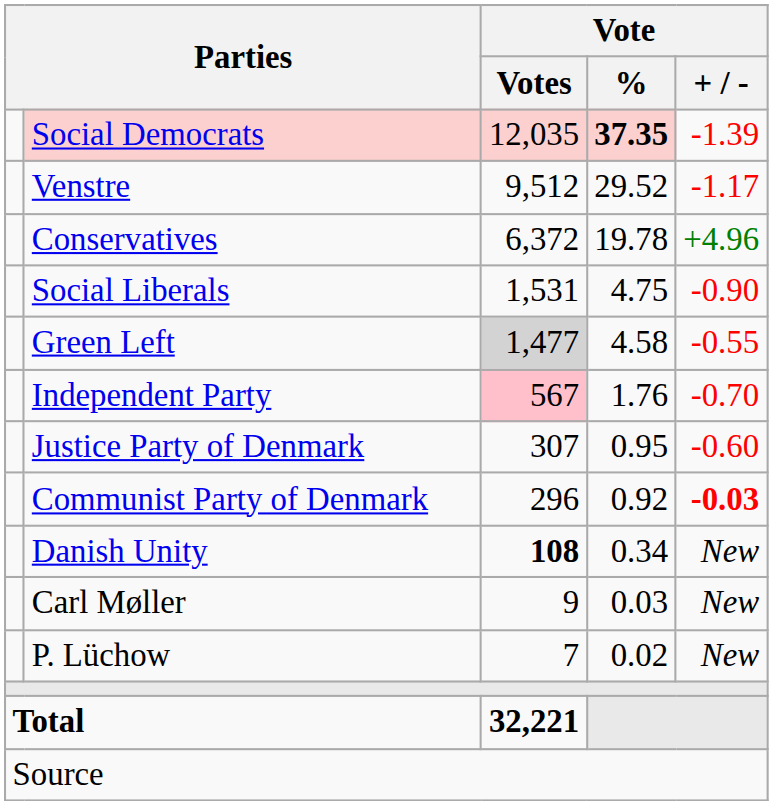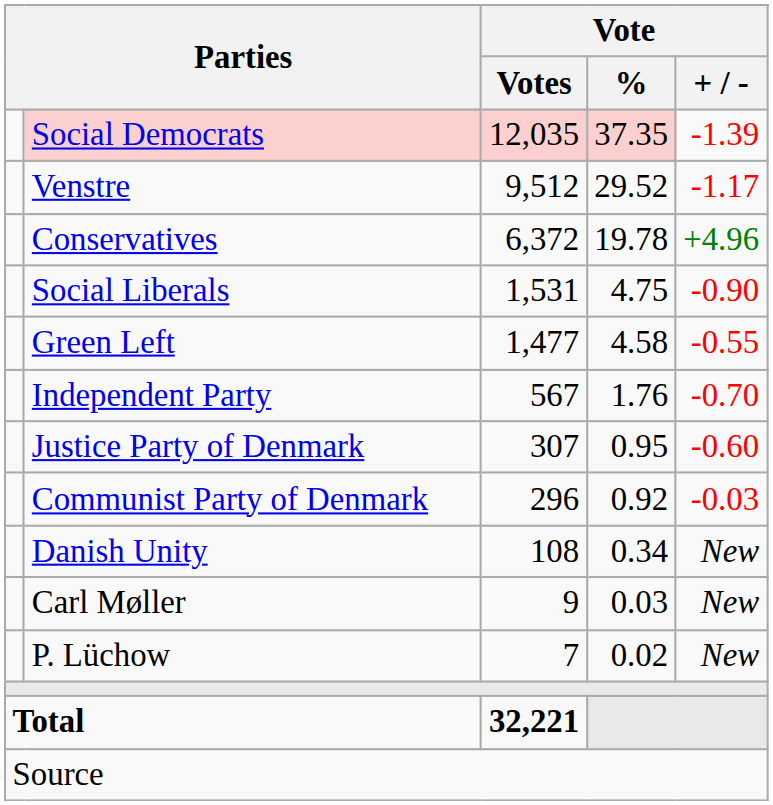Social Democrats | Vote / %: bold -> normal
Green Left | Vote / Votes: lightgrey background -> no background
Independent Party | Vote / Votes: pink background -> no background
Communist Party of Denmark | Vote / + / -: bold -> normal
Danish Unity | Vote / Votes: bold -> normal
